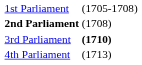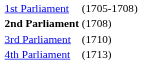3rd Parliament | column 2: bold -> normal
